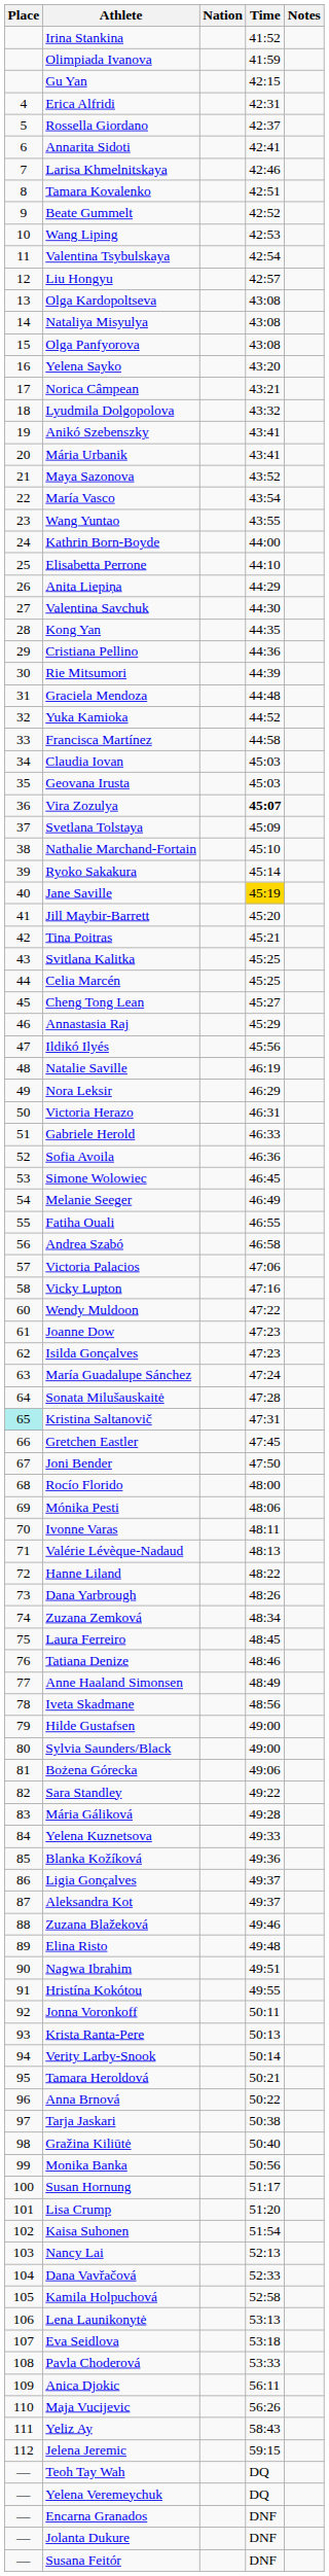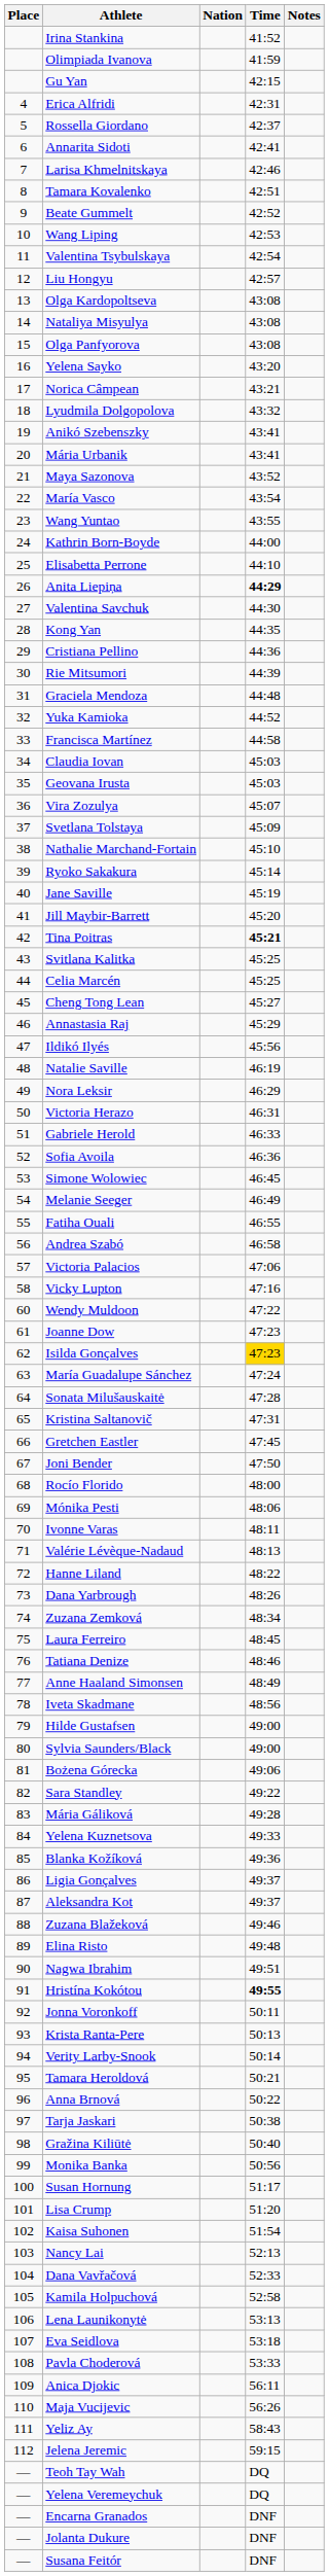Anita Liepiņa | Time: normal -> bold
Vira Zozulya | Time: bold -> normal
Jane Saville | Time: gold background -> no background
Tina Poitras | Time: normal -> bold
Isilda Gonçalves | Time: no background -> gold background
Kristina Saltanovič | Place: paleturquoise background -> no background
Hristína Kokótou | Time: normal -> bold
